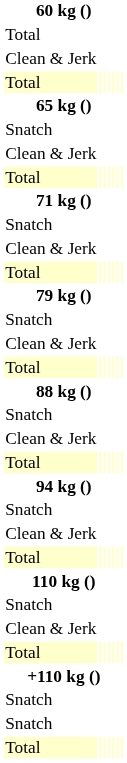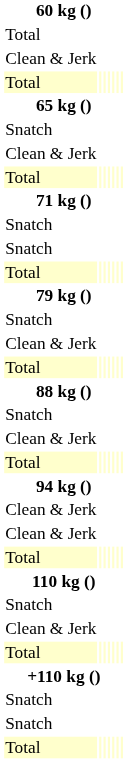row 11 | column 1: Clean & Jerk -> Snatch
row 22 | column 1: Snatch -> Clean & Jerk
